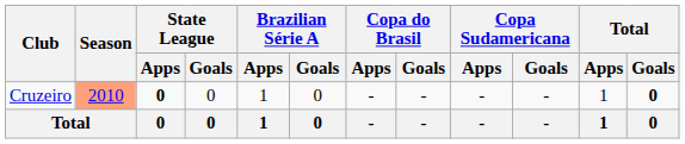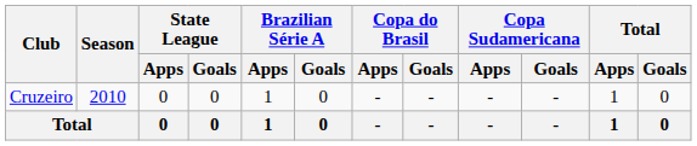Cruzeiro | Season: lightsalmon background -> no background
Cruzeiro | State League / Apps: bold -> normal
Cruzeiro | Total / Goals: bold -> normal
